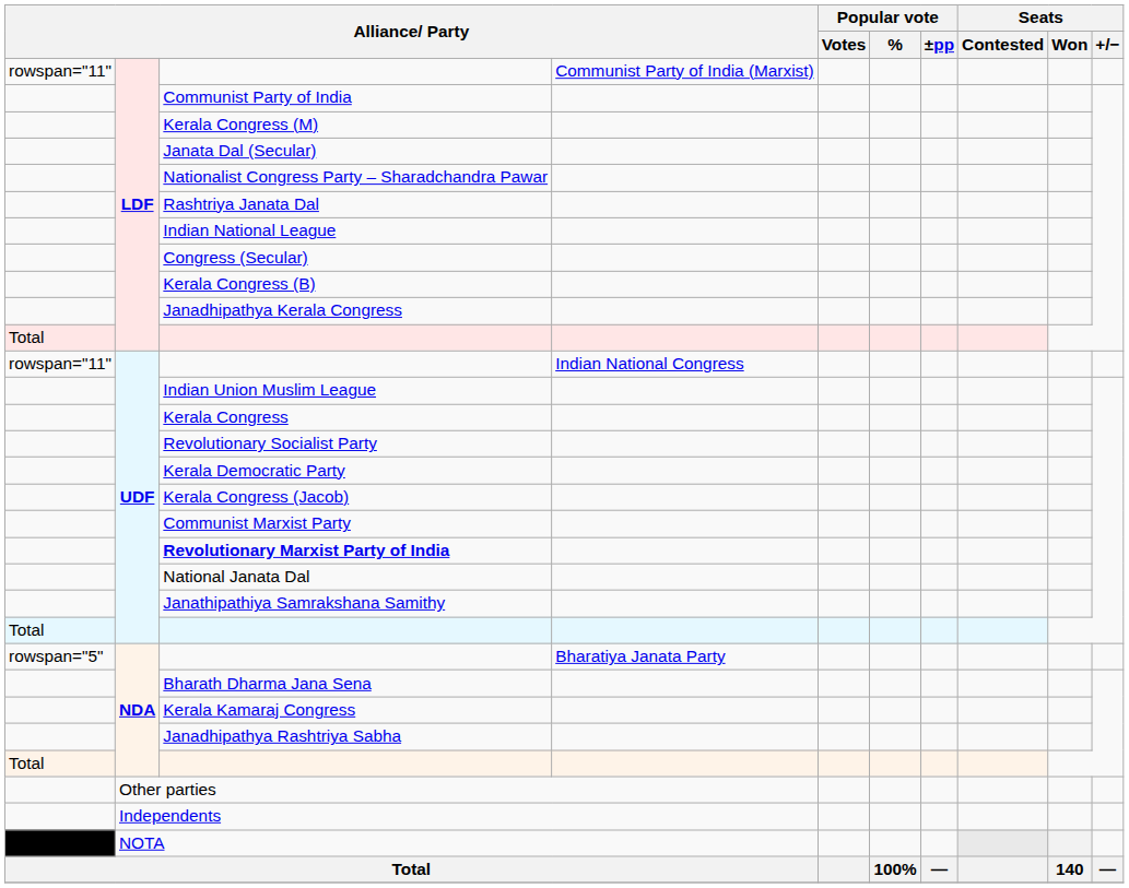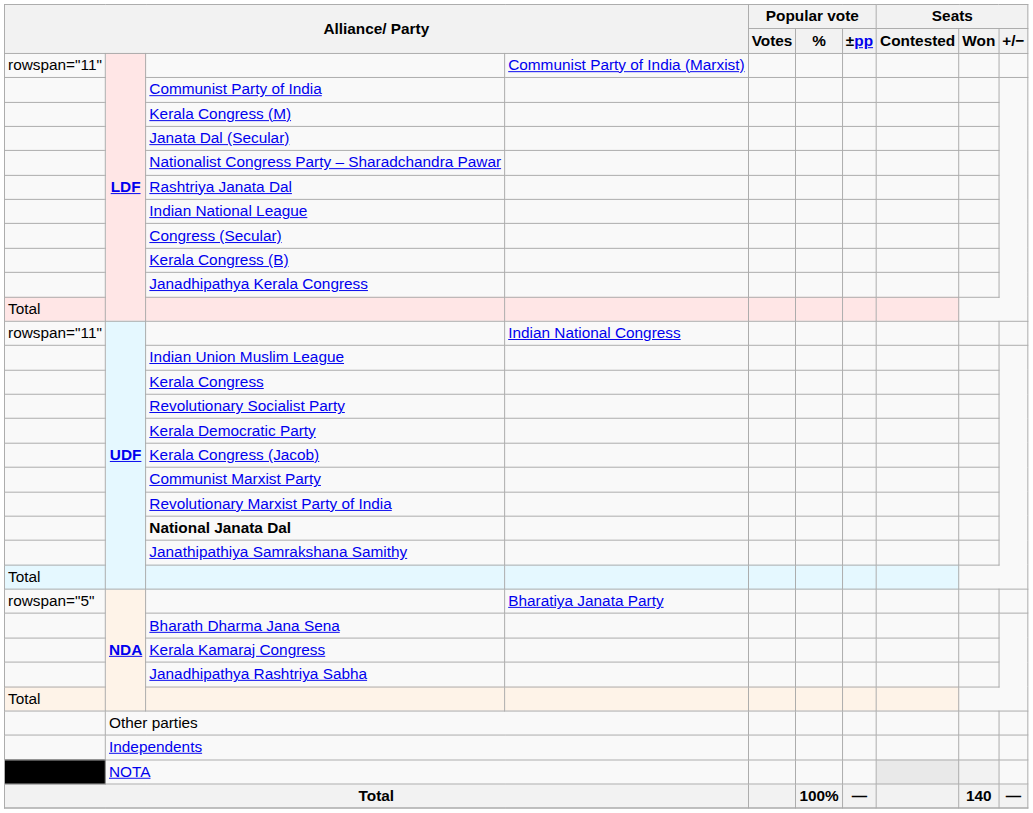Revolutionary Marxist Party of India | column 3: bold -> normal
National Janata Dal | column 3: normal -> bold
